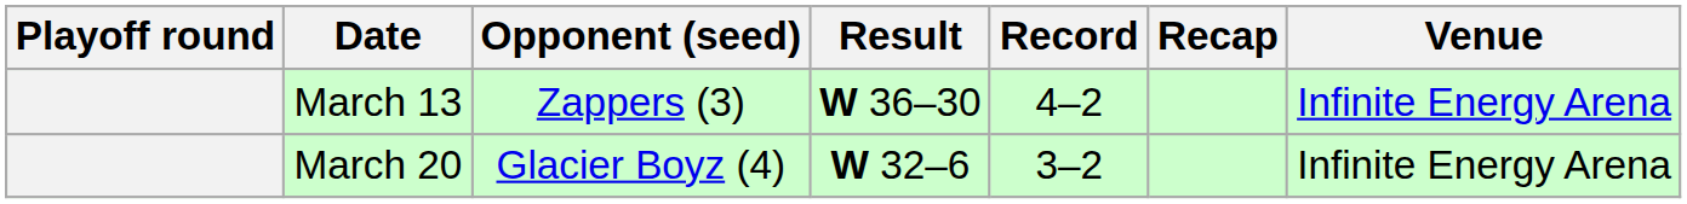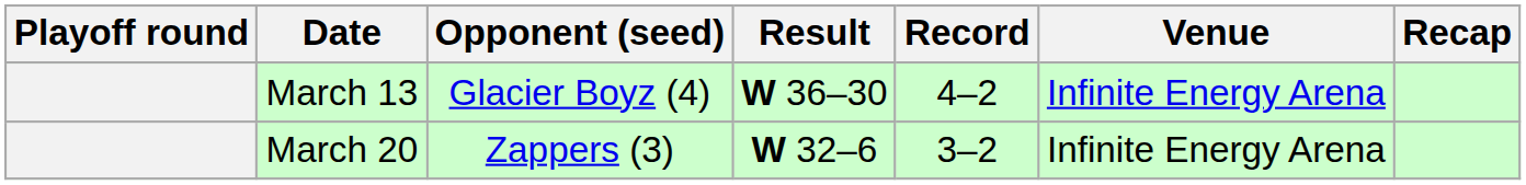columns swapped: Venue <-> Recap
March 13 | Opponent (seed): Zappers (3) -> Glacier Boyz (4)
March 20 | Opponent (seed): Glacier Boyz (4) -> Zappers (3)
